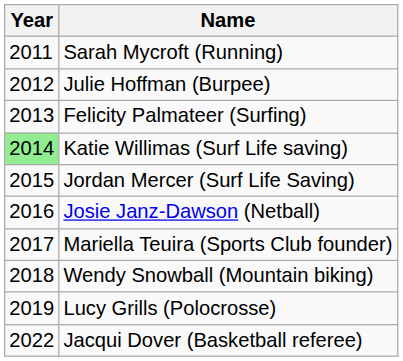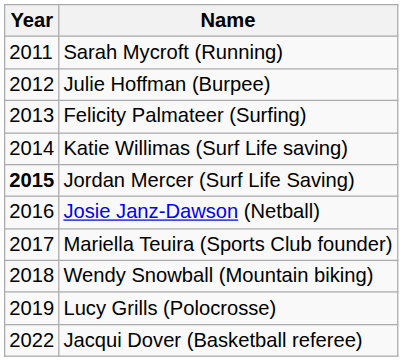Katie Willimas (Surf Life saving) | Year: lightgreen background -> no background
Jordan Mercer (Surf Life Saving) | Year: normal -> bold
